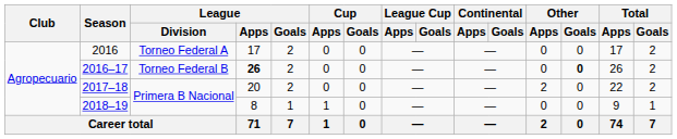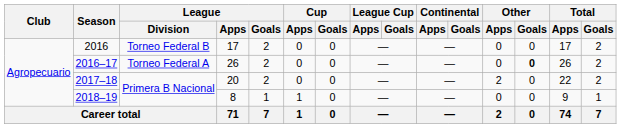2016 | League / Division: Torneo Federal A -> Torneo Federal B
2016–17 | League / Division: Torneo Federal B -> Torneo Federal A
2016–17 | League / Apps: bold -> normal
